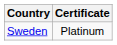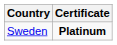Sweden | Certificate: normal -> bold
